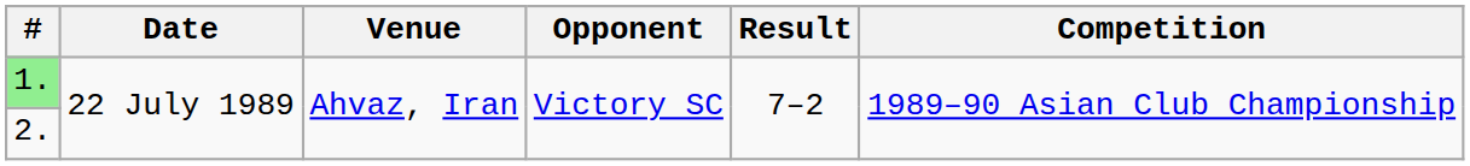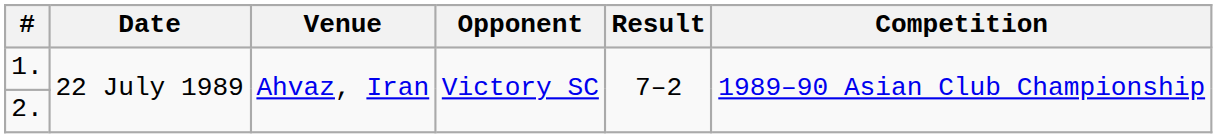1. | #: lightgreen background -> no background
